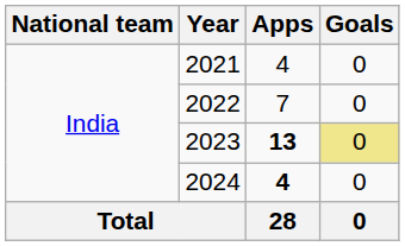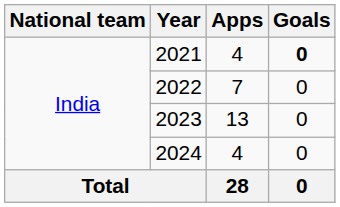2021 | Goals: normal -> bold
2023 | Apps: bold -> normal
2023 | Goals: khaki background -> no background
2024 | Apps: bold -> normal
